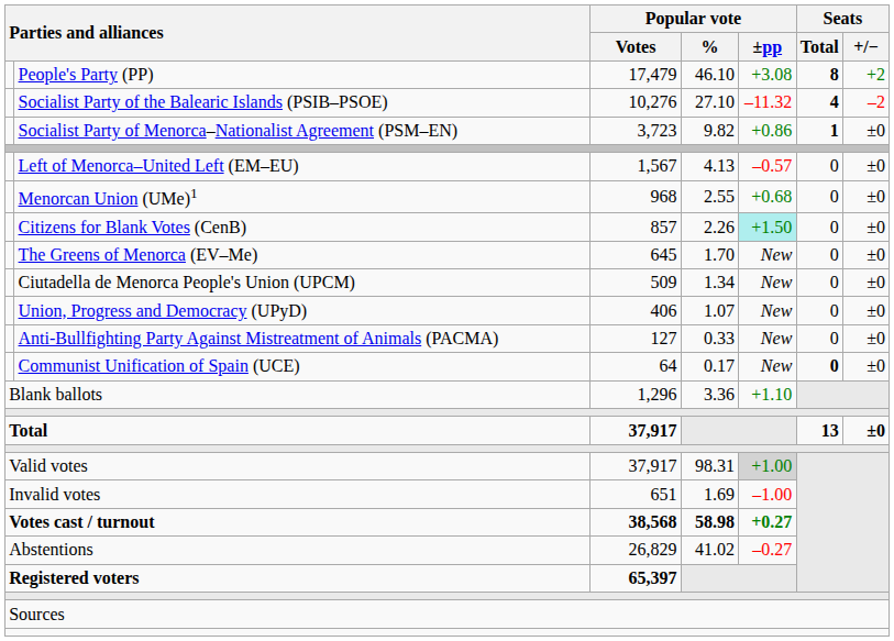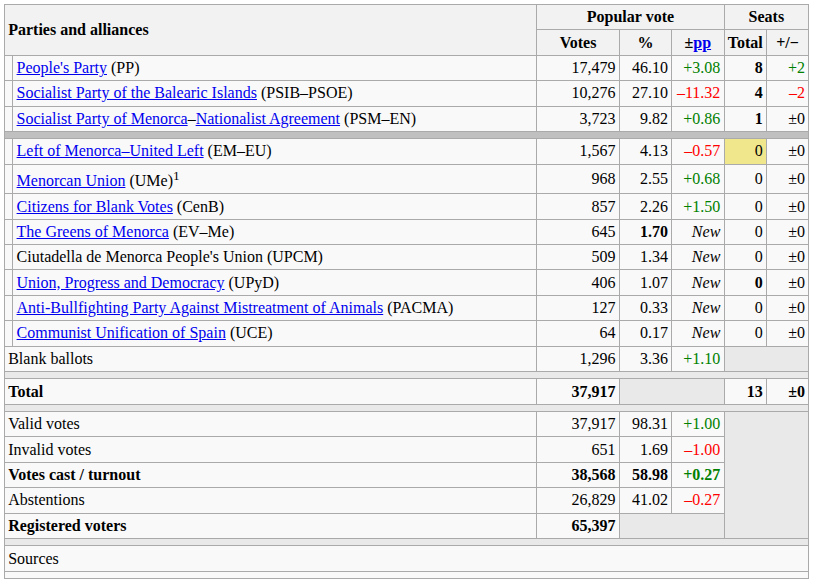Left of Menorca–United Left (EM–EU) | Seats / Total: no background -> khaki background
Citizens for Blank Votes (CenB) | Popular vote / ±pp: paleturquoise background -> no background
The Greens of Menorca (EV–Me) | Popular vote / %: normal -> bold
Union, Progress and Democracy (UPyD) | Seats / Total: normal -> bold
Communist Unification of Spain (UCE) | Seats / Total: bold -> normal
Valid votes | Popular vote / ±pp: lightgrey background -> no background
